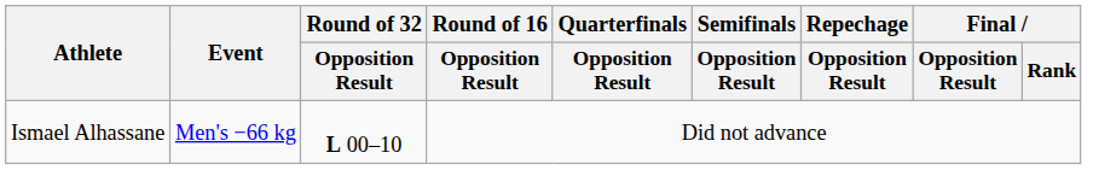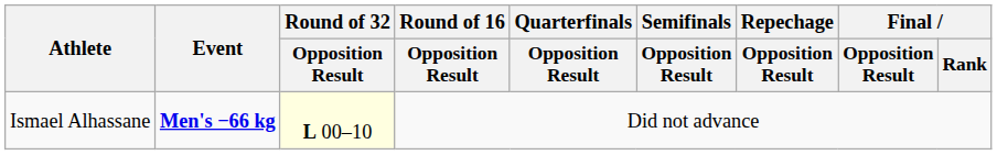Ismael Alhassane | Event: normal -> bold
Ismael Alhassane | Round of 32 / Opposition Result: no background -> lightyellow background
